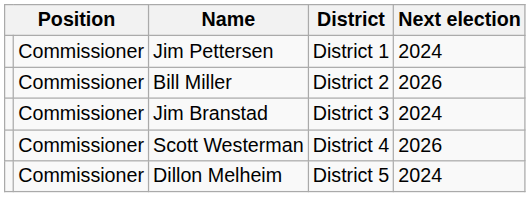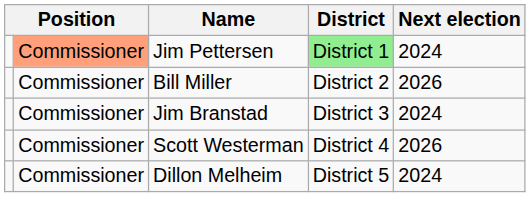Jim Pettersen | column 2: no background -> lightsalmon background
Jim Pettersen | District: no background -> lightgreen background
